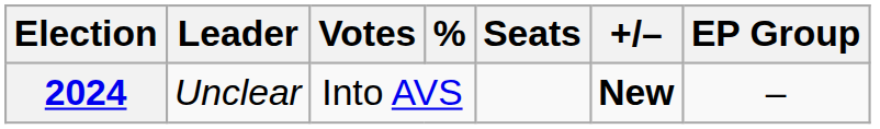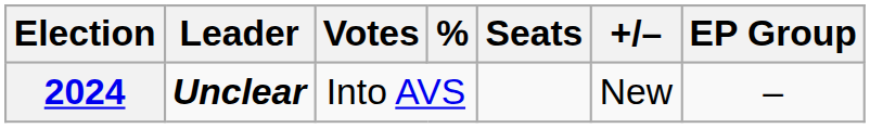2024 | Leader: normal -> bold
2024 | +/–: bold -> normal
